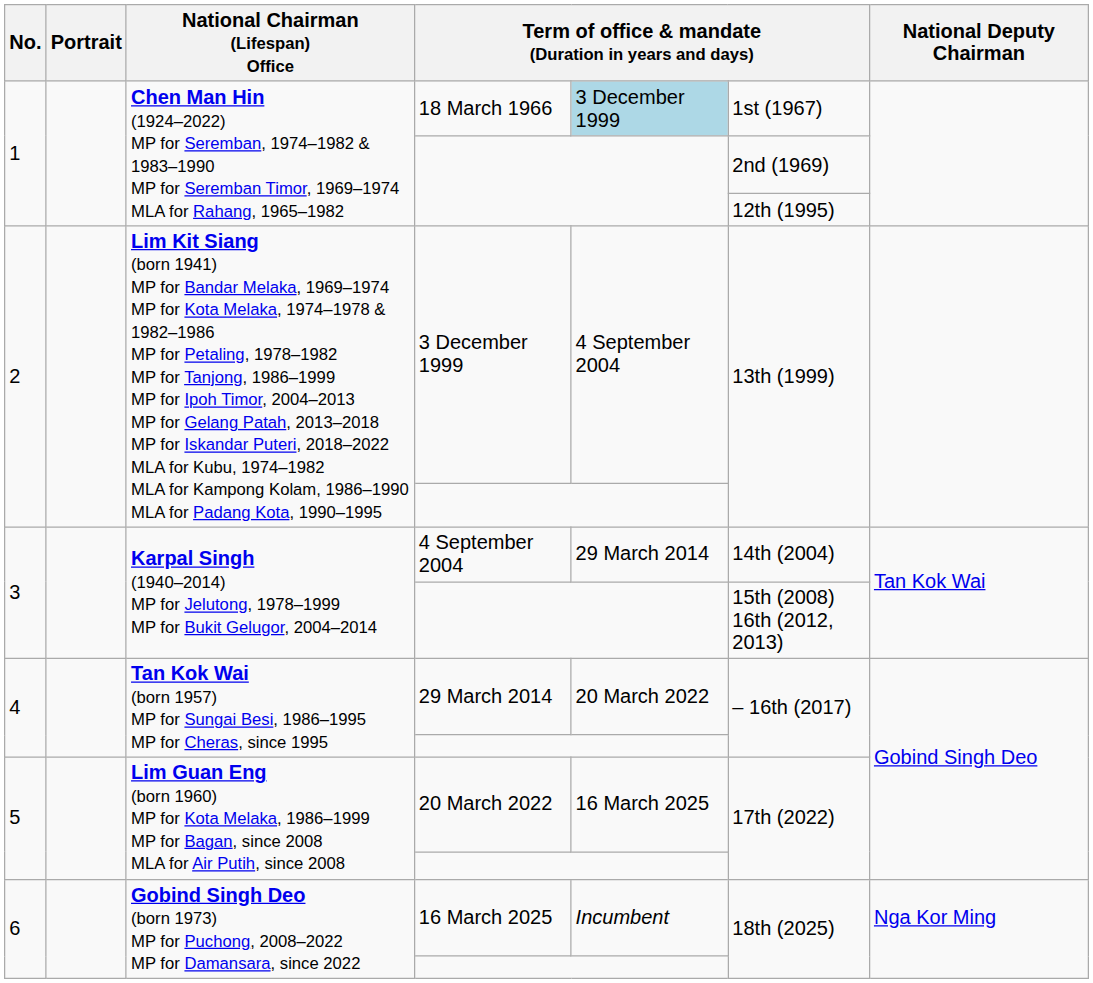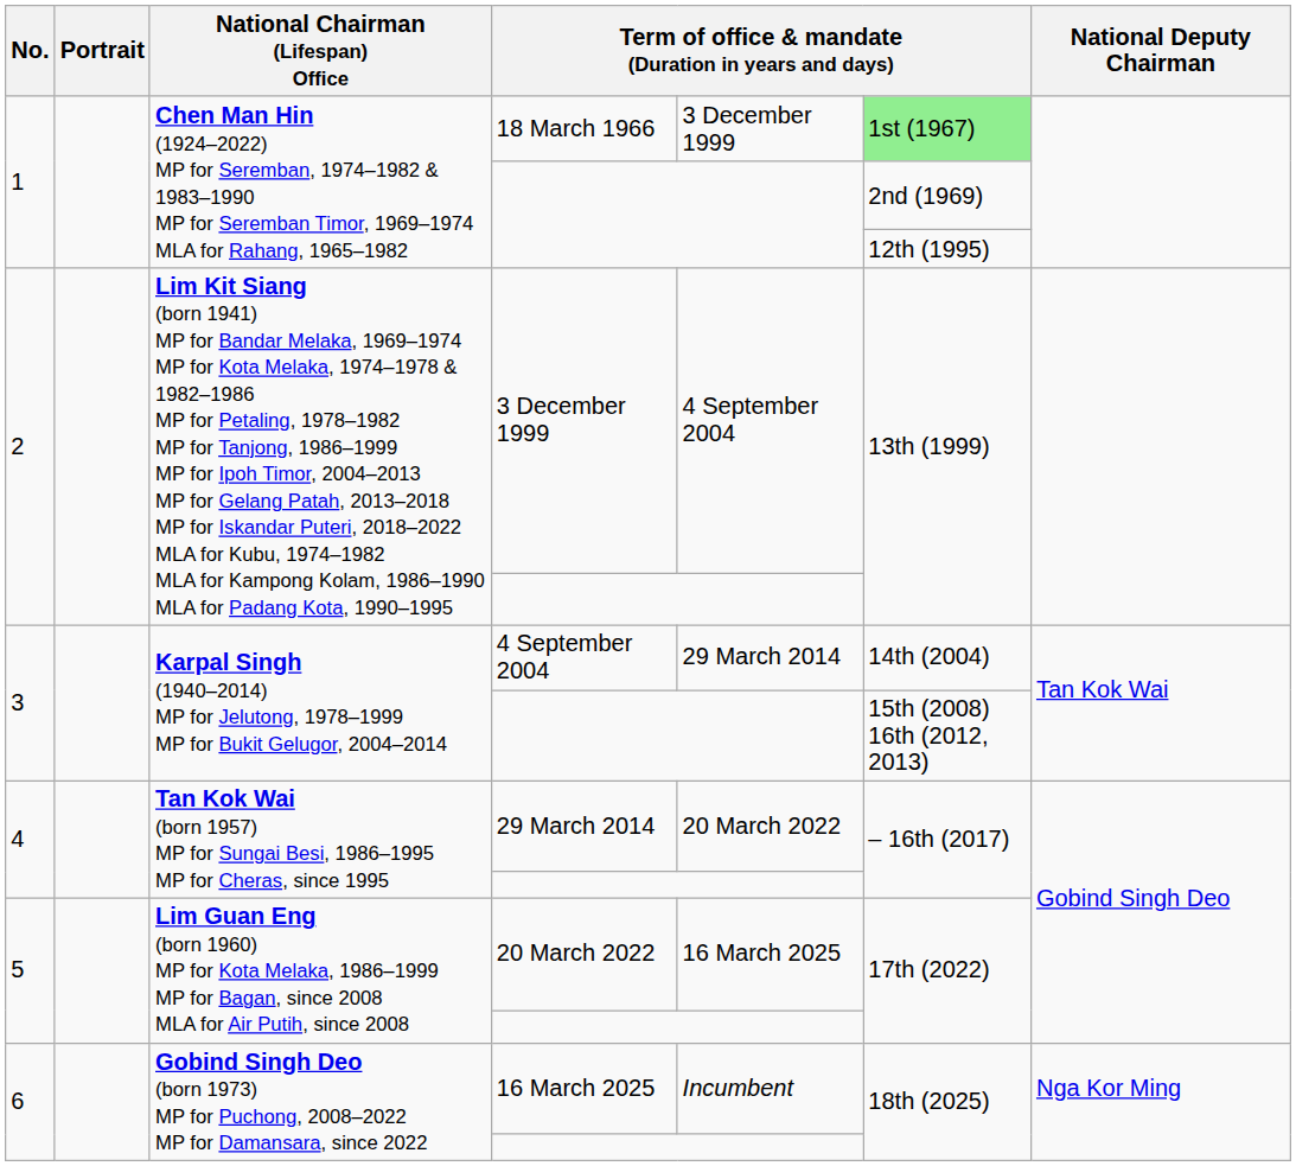18 March 1966 | column 5: lightblue background -> no background
18 March 1966 | column 6: no background -> lightgreen background
